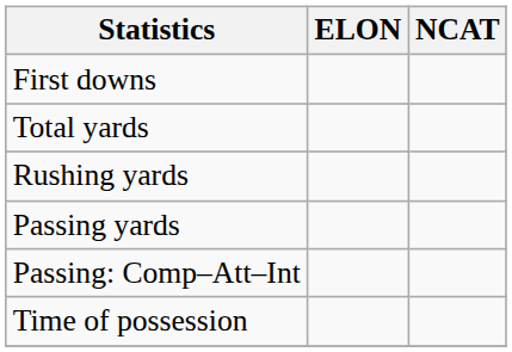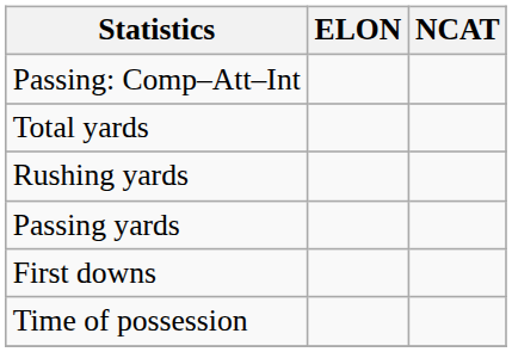rows swapped: First downs <-> Passing: Comp–Att–Int
